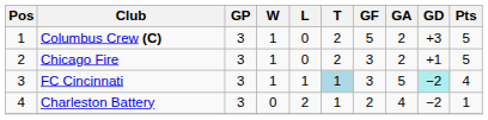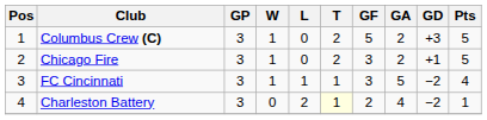FC Cincinnati | T: lightblue background -> no background
FC Cincinnati | GD: paleturquoise background -> no background
Charleston Battery | T: no background -> lightyellow background
